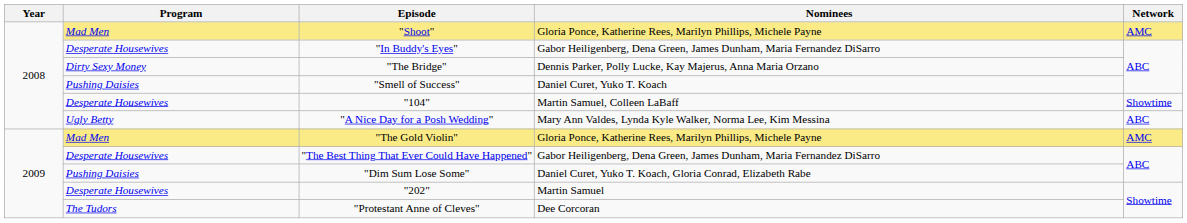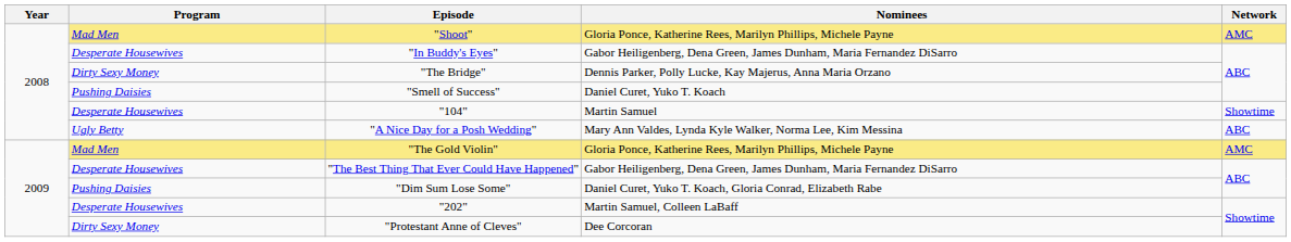"104" | Nominees: Martin Samuel, Colleen LaBaff -> Martin Samuel
"202" | Nominees: Martin Samuel -> Martin Samuel, Colleen LaBaff
"Protestant Anne of Cleves" | Program: The Tudors -> Dirty Sexy Money
